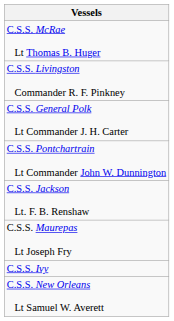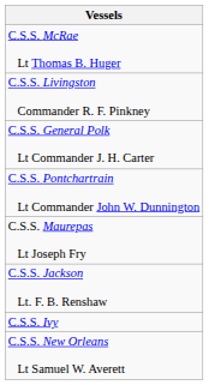row 6 | column 1: C.S.S. Jackson Lt. F. B. Renshaw -> C.S.S. Maurepas Lt Joseph Fry
row 7 | column 1: C.S.S. Maurepas Lt Joseph Fry -> C.S.S. Jackson Lt. F. B. Renshaw
